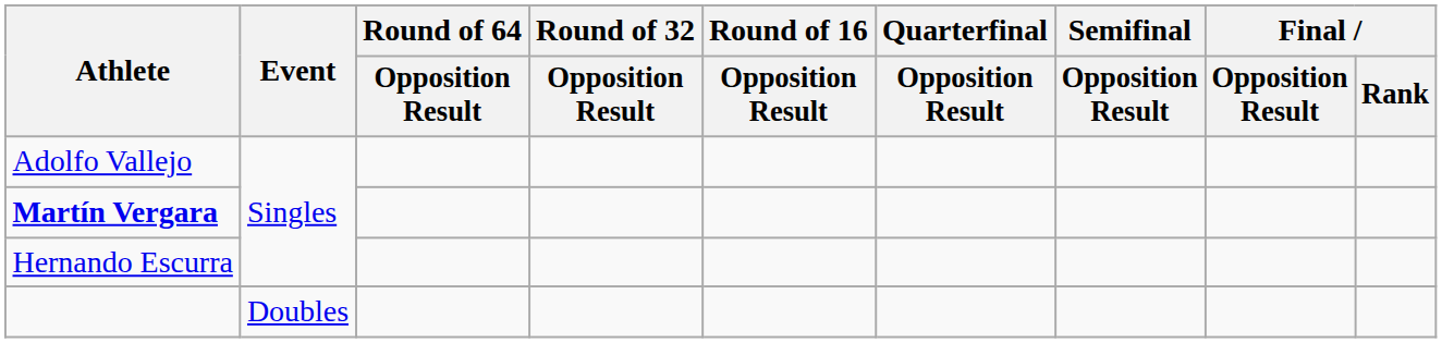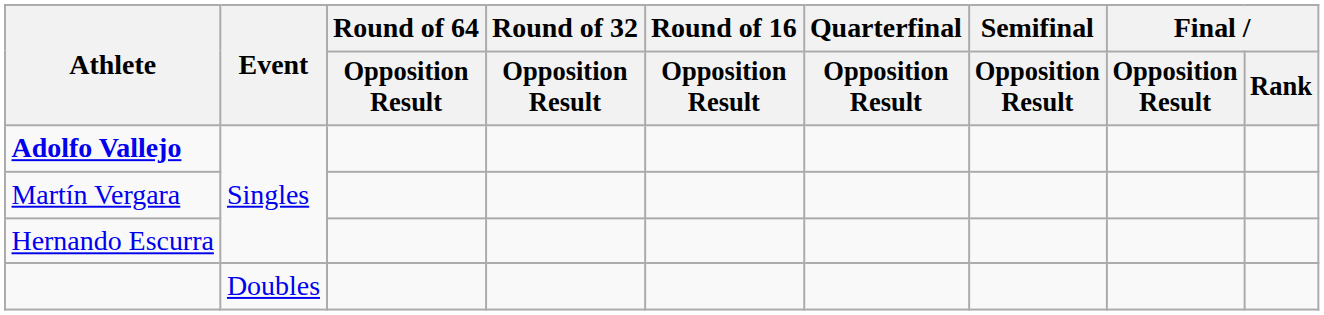Adolfo Vallejo | Athlete: normal -> bold
Martín Vergara | Athlete: bold -> normal
